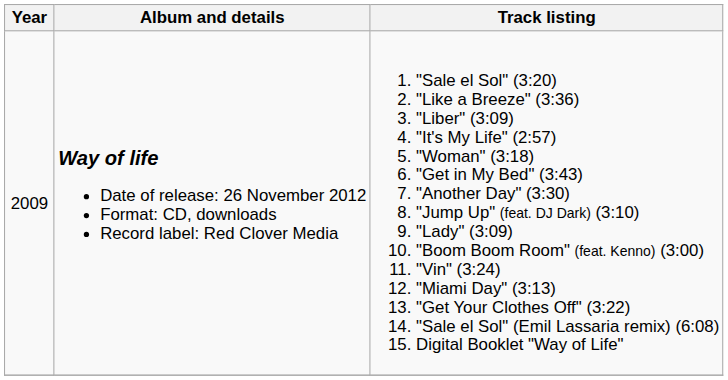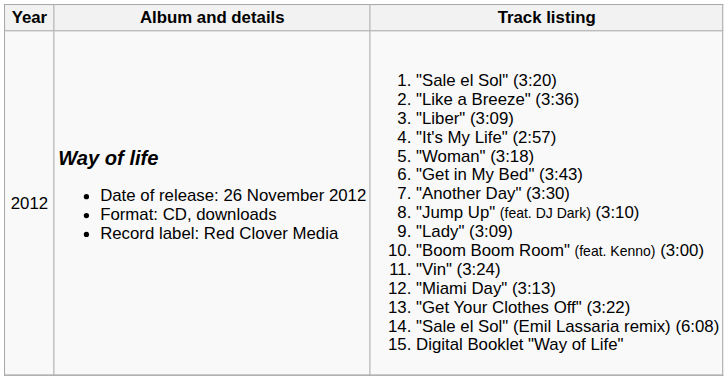row 2 | Year: 2009 -> 2012
